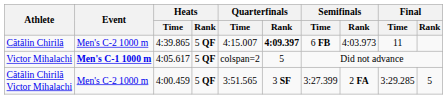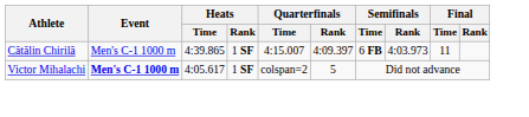Cătălin Chirilă | Event: Men's C-2 1000 m -> Men's C-1 1000 m
Cătălin Chirilă | Heats / Rank: 5 QF -> 1 SF
Cătălin Chirilă | Quarterfinals / Rank: bold -> normal
Victor Mihalachi | Heats / Rank: 5 QF -> 1 SF
- row: Cătălin Chirilă Victor Mihalachi | Men's C-2 1000 m | 4:00.459 | 5 QF | 3:51.565 | 3 SF | 3:27.399 | 2 FA | 3:29.285 | 5
